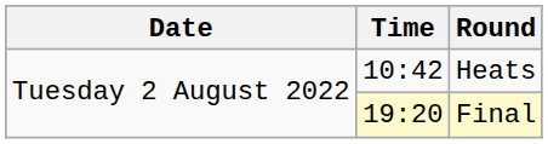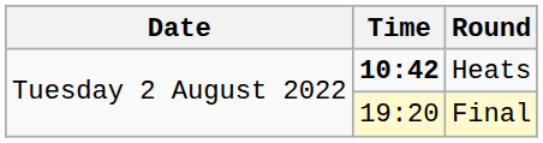Heats | Time: normal -> bold
